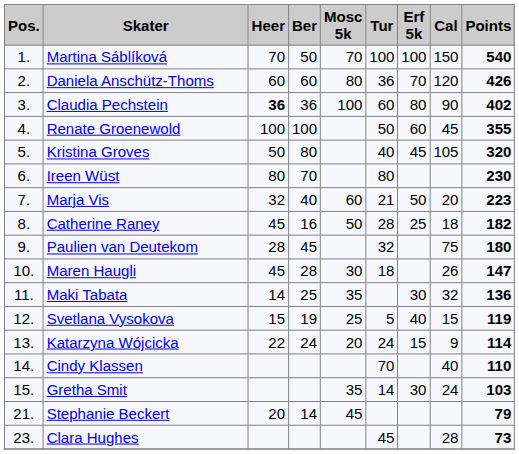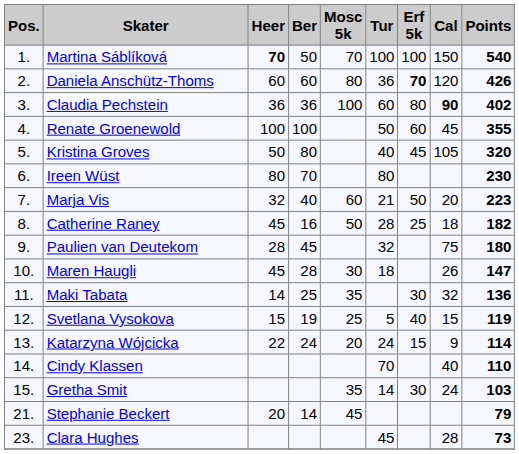Martina Sáblíková | Heer: normal -> bold
Daniela Anschütz-Thoms | Erf 5k: normal -> bold
Claudia Pechstein | Heer: bold -> normal
Claudia Pechstein | Cal: normal -> bold
